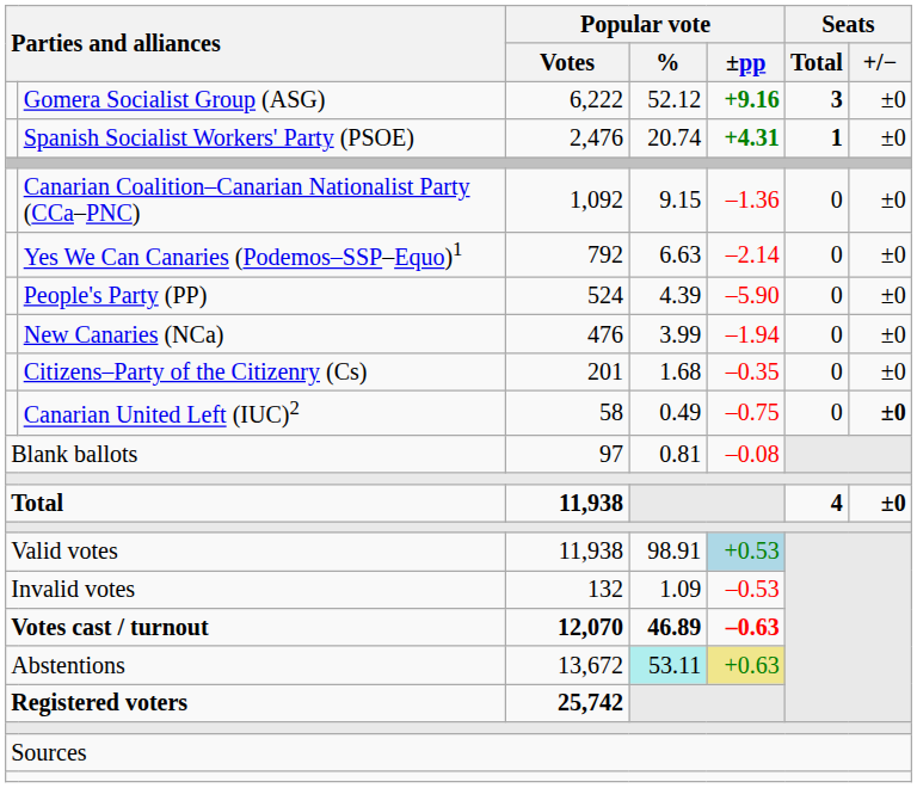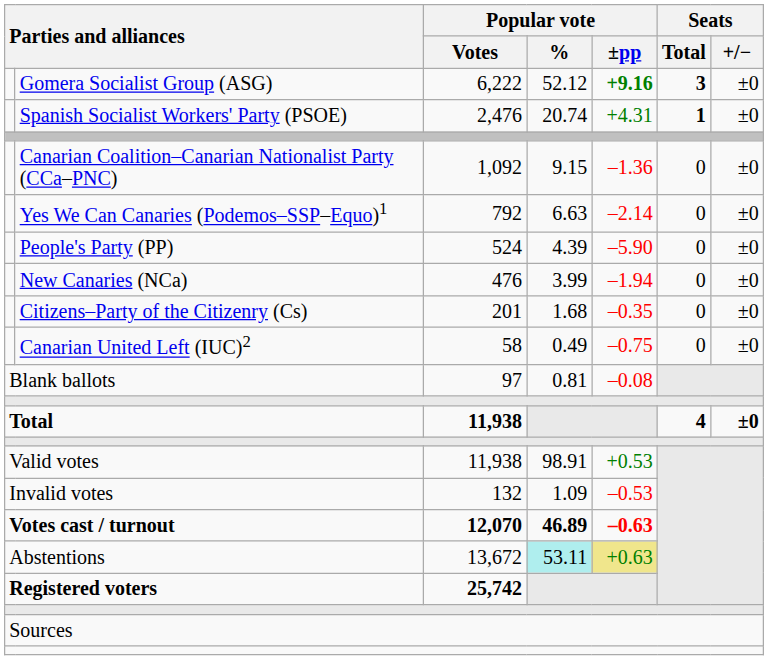Spanish Socialist Workers' Party (PSOE) | Popular vote / ±pp: bold -> normal
Canarian United Left (IUC)2 | Seats / +/−: bold -> normal
Valid votes | Popular vote / ±pp: lightblue background -> no background
